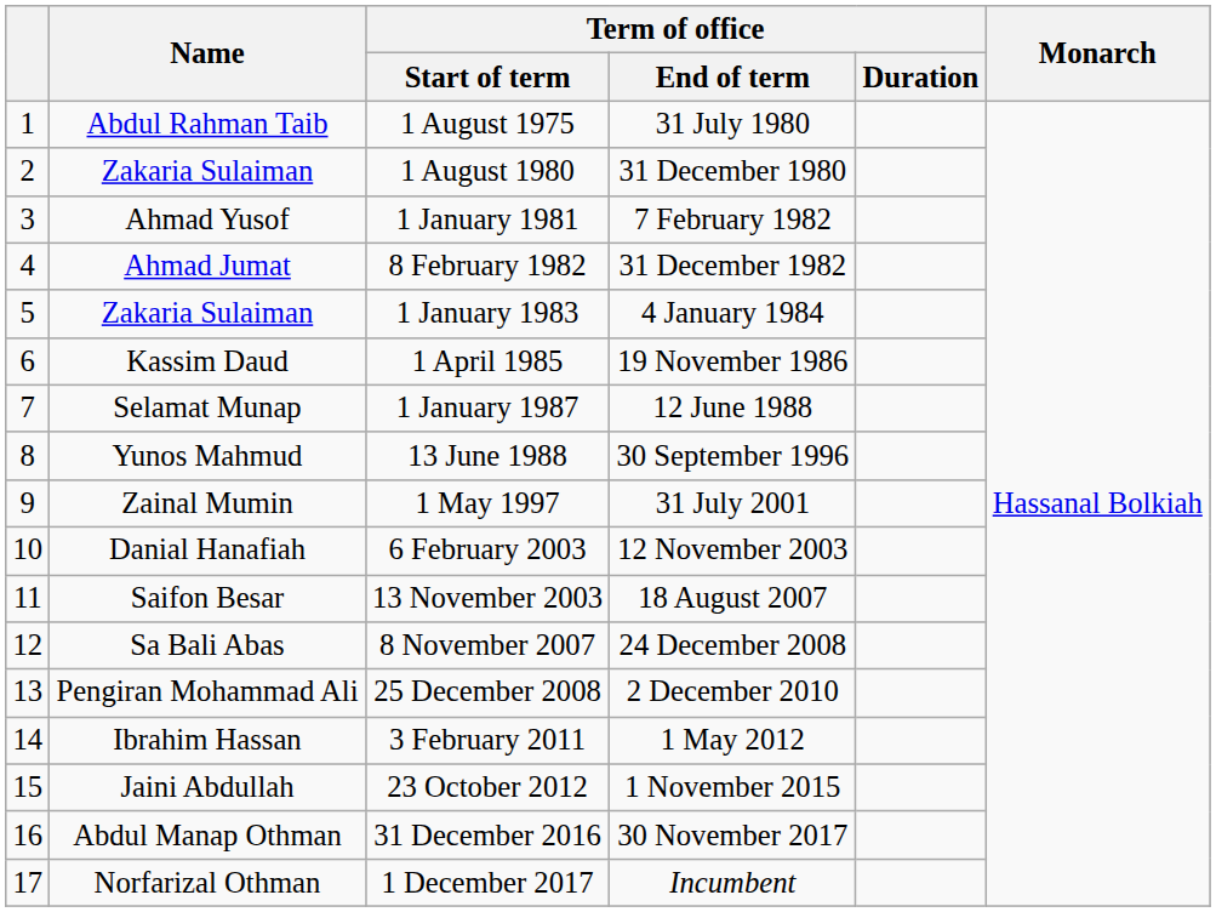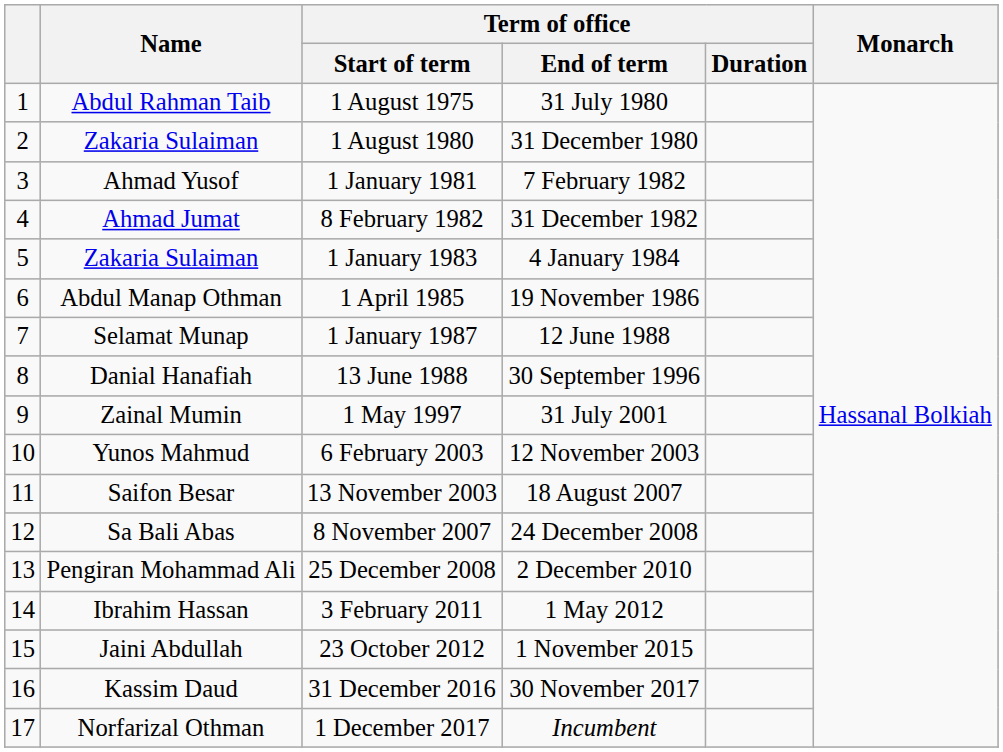1 April 1985 | Name: Kassim Daud -> Abdul Manap Othman
13 June 1988 | Name: Yunos Mahmud -> Danial Hanafiah
6 February 2003 | Name: Danial Hanafiah -> Yunos Mahmud
31 December 2016 | Name: Abdul Manap Othman -> Kassim Daud
